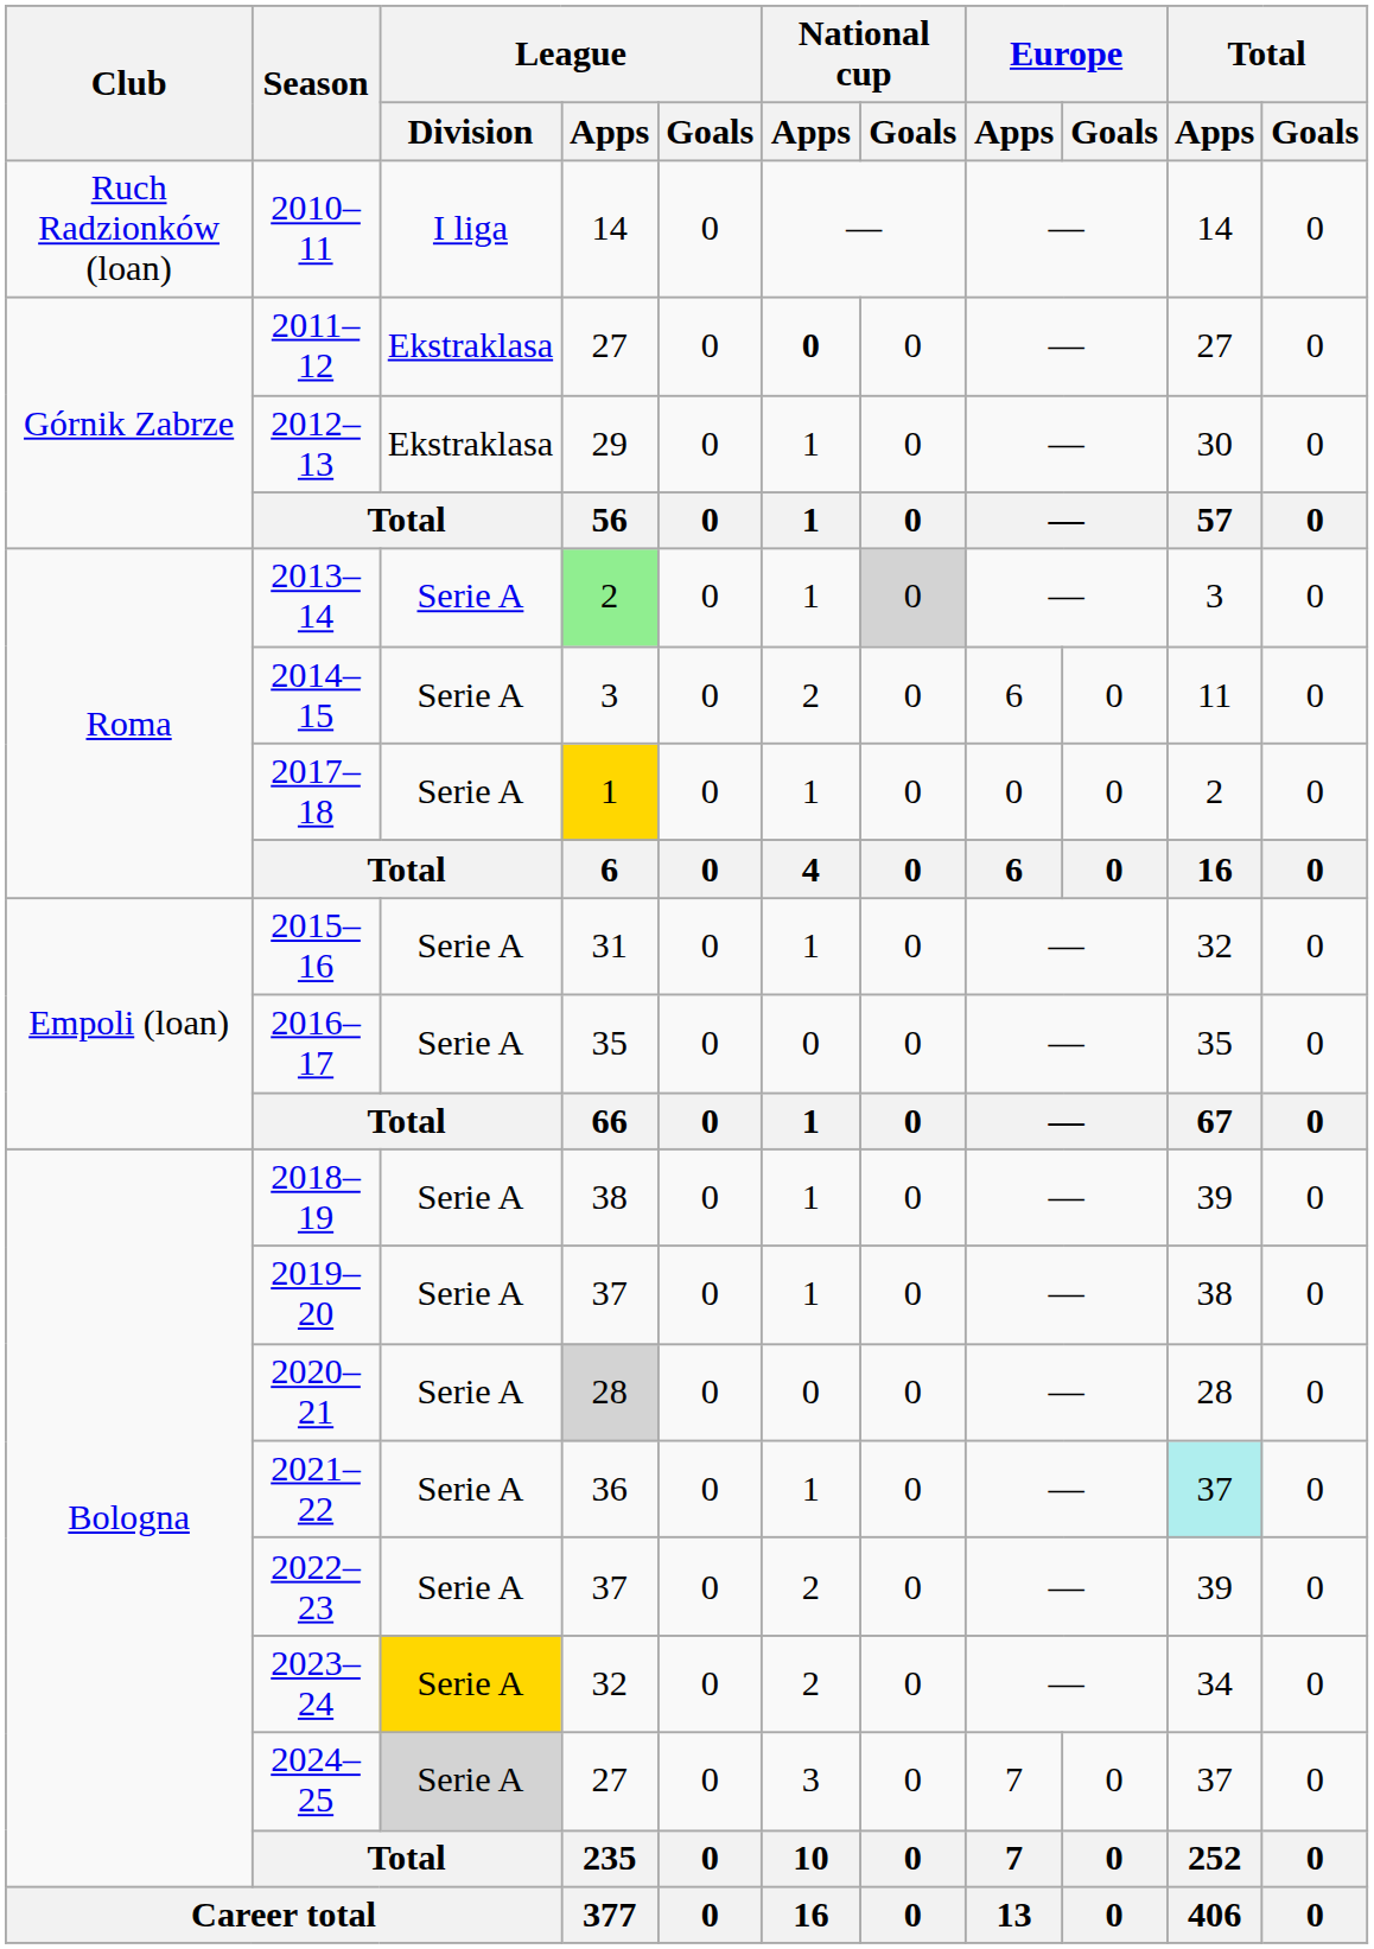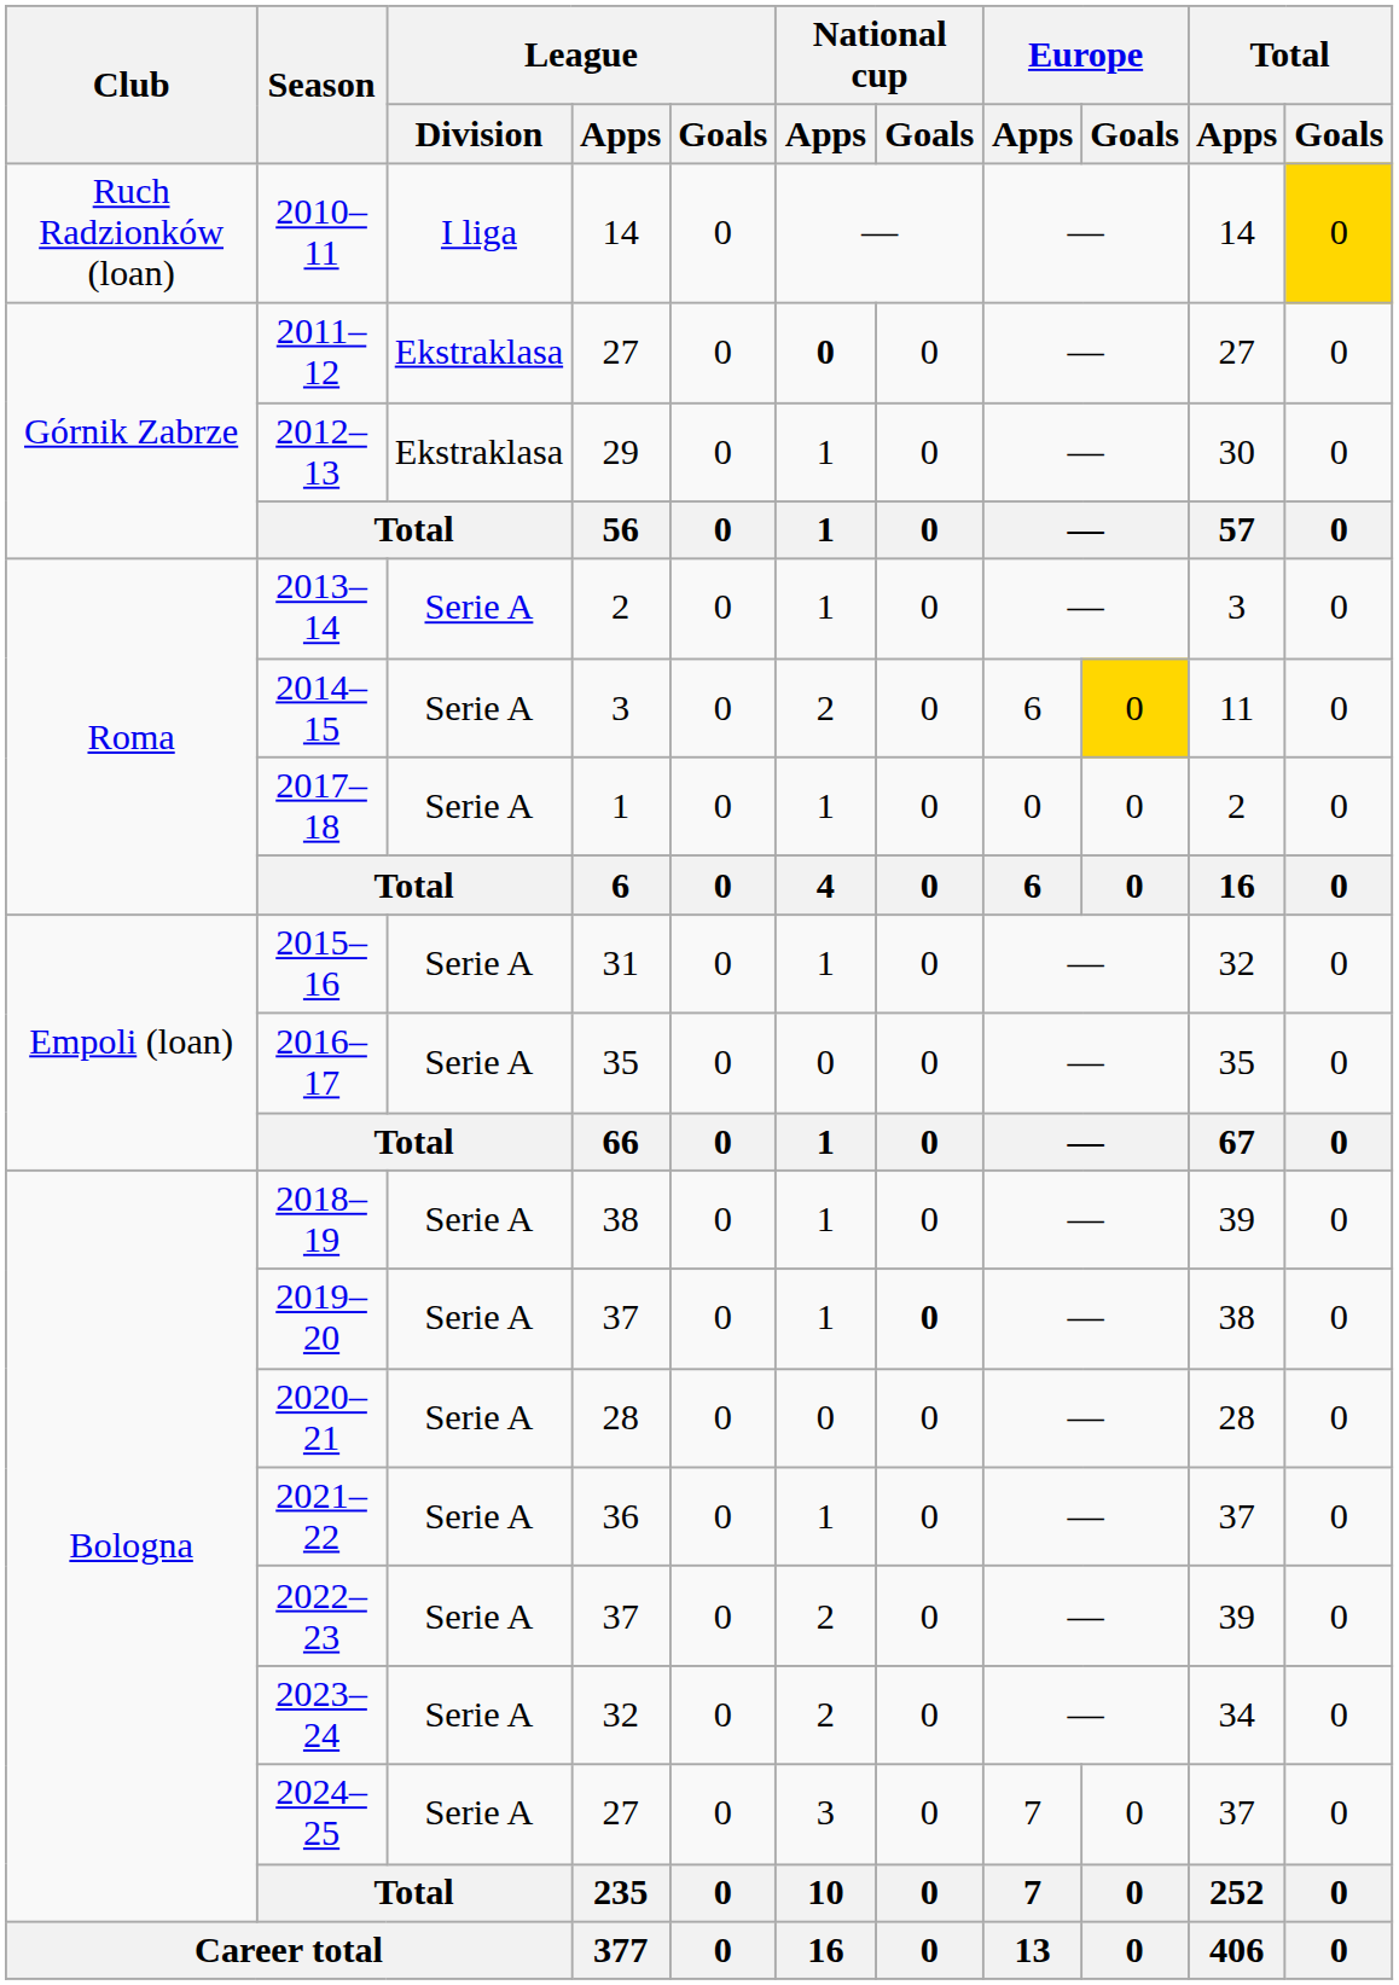2010–11 | Total / Goals: no background -> gold background
2013–14 | League / Apps: lightgreen background -> no background
2013–14 | National cup / Goals: lightgrey background -> no background
2014–15 | Europe / Goals: no background -> gold background
2017–18 | League / Apps: gold background -> no background
2019–20 | National cup / Goals: normal -> bold
2020–21 | League / Apps: lightgrey background -> no background
2021–22 | Total / Apps: paleturquoise background -> no background
2023–24 | League / Division: gold background -> no background
2024–25 | League / Division: lightgrey background -> no background
